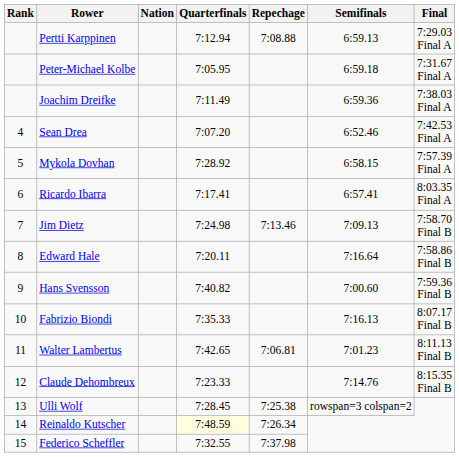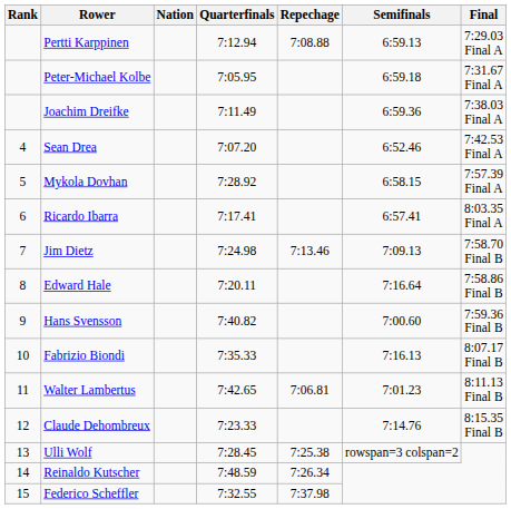Reinaldo Kutscher | Quarterfinals: lightyellow background -> no background
